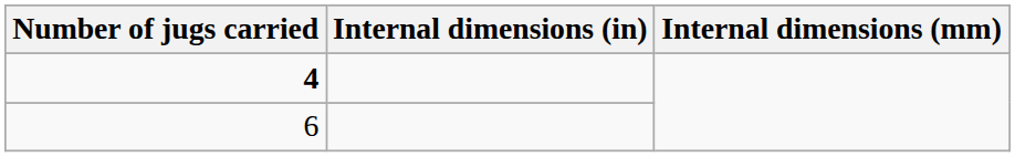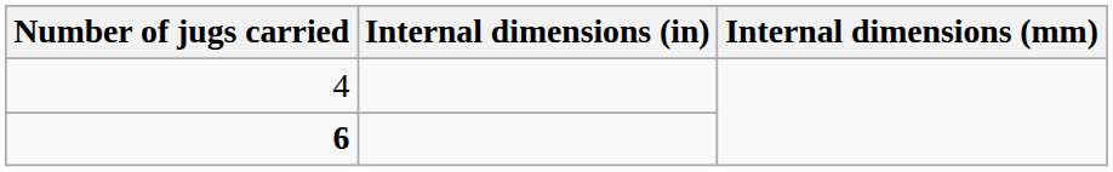4 | Number of jugs carried: bold -> normal
6 | Number of jugs carried: normal -> bold
